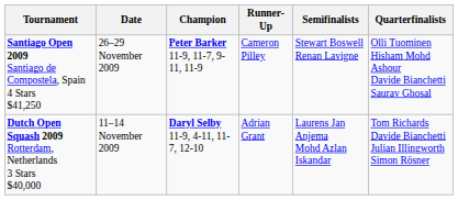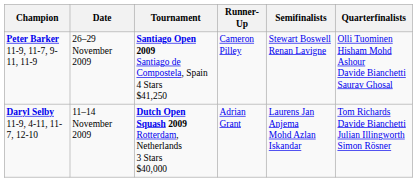columns swapped: Tournament <-> Champion
